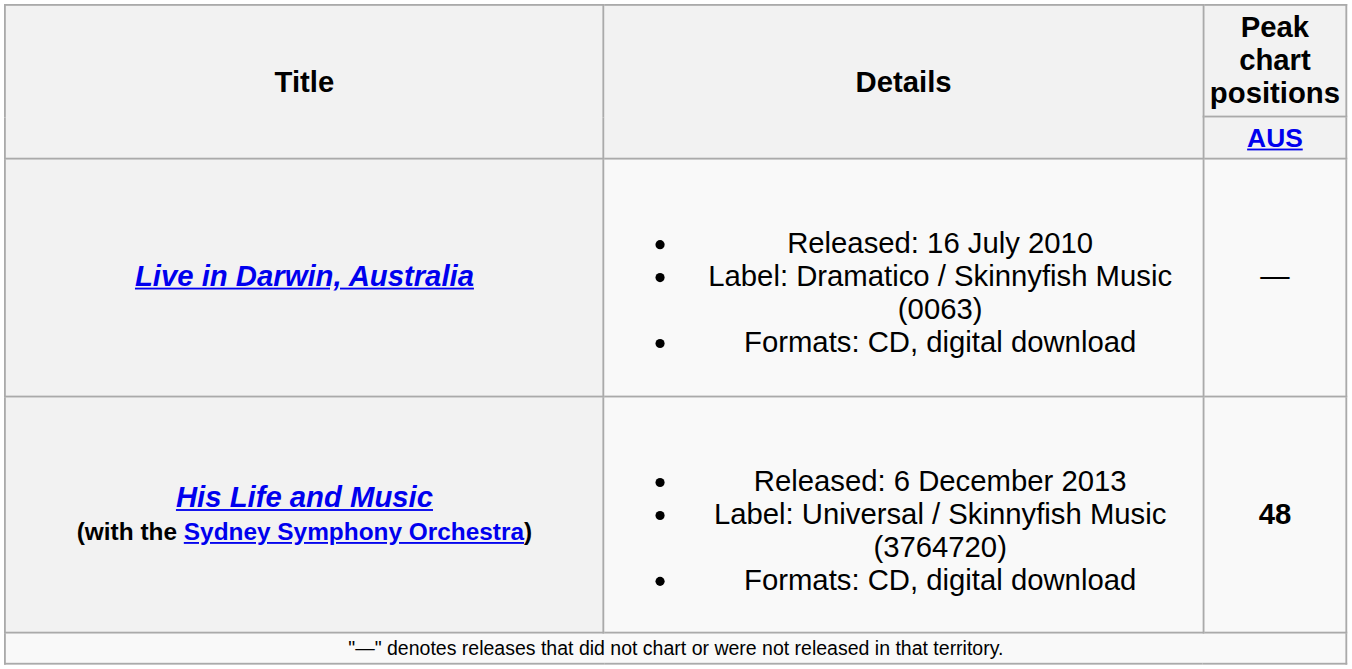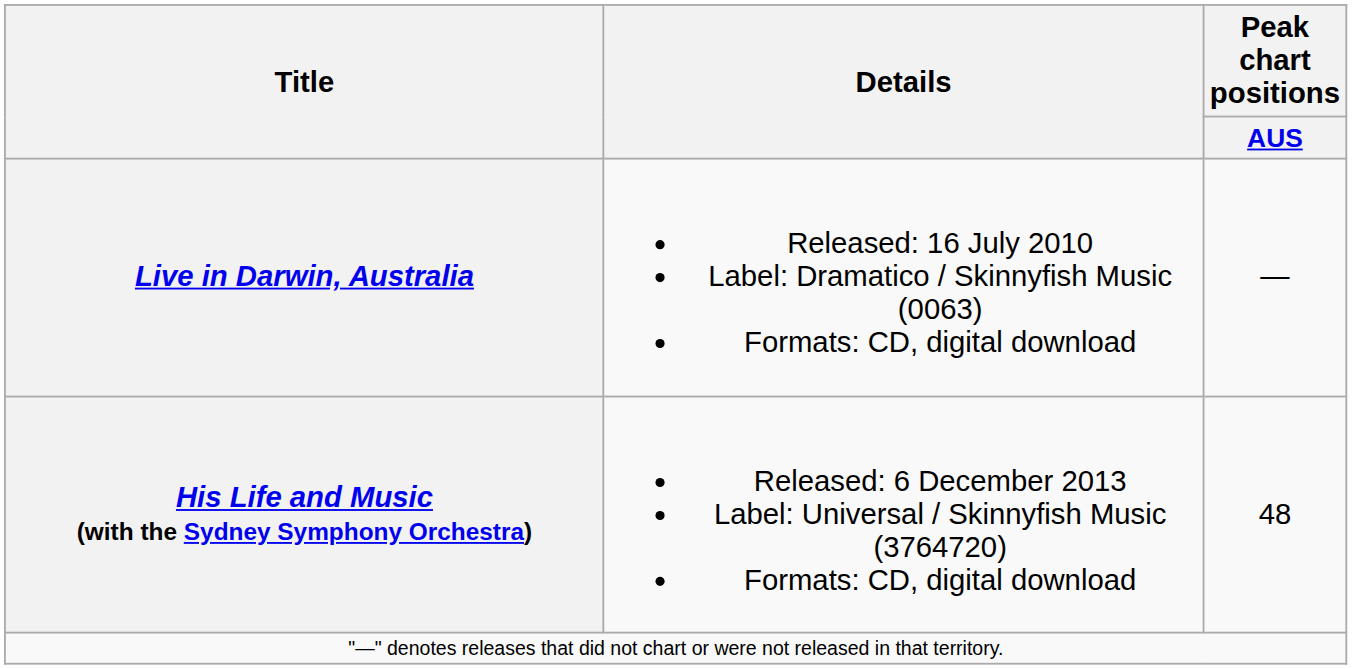His Life and Music (with the Sydney Symphony Orchestra) | Peak chart positions / AUS: bold -> normal
